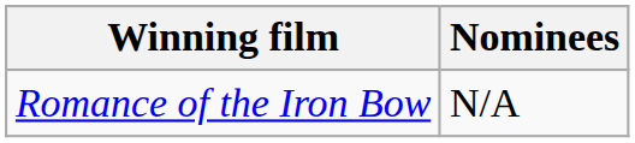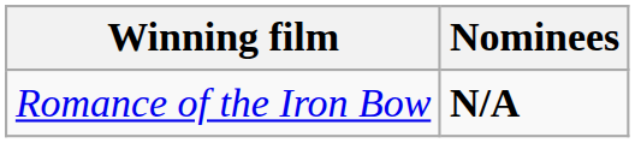Romance of the Iron Bow | Nominees: normal -> bold
